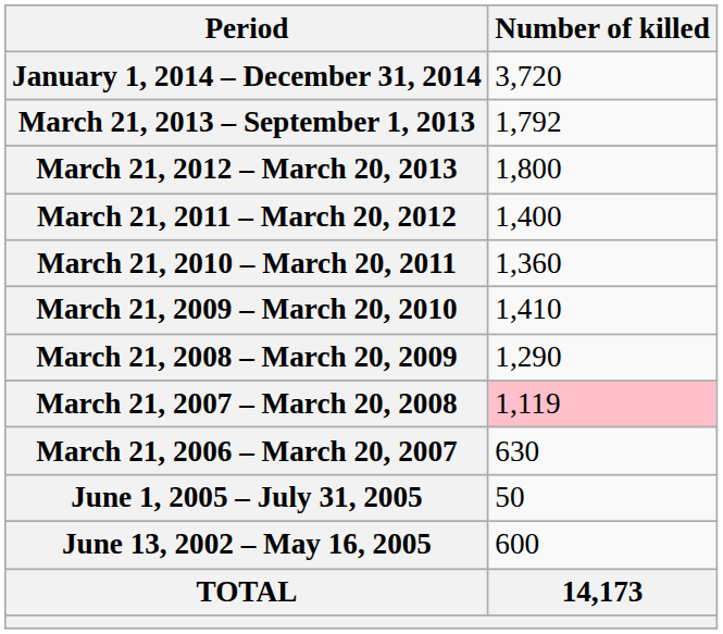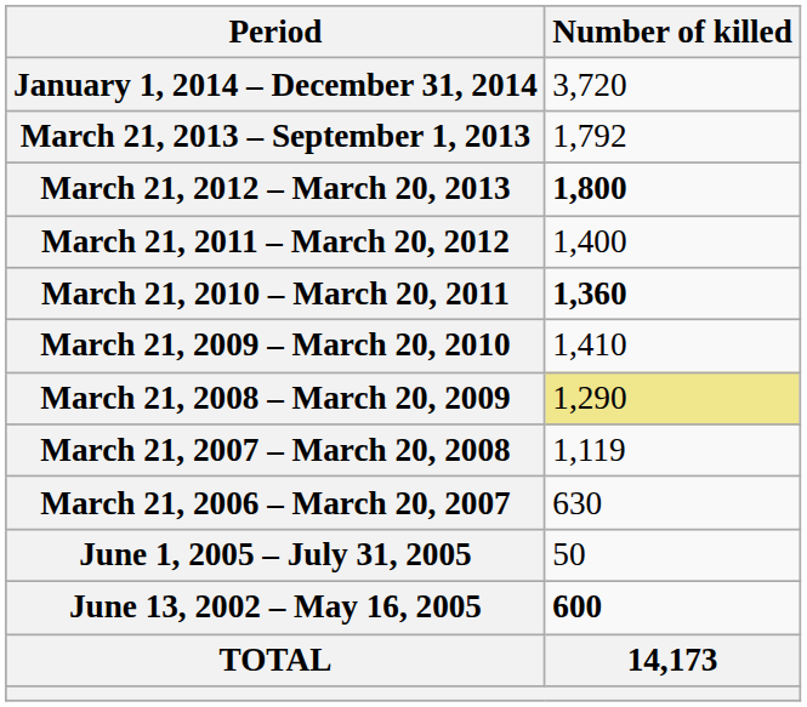March 21, 2012 – March 20, 2013 | Number of killed: normal -> bold
March 21, 2010 – March 20, 2011 | Number of killed: normal -> bold
March 21, 2008 – March 20, 2009 | Number of killed: no background -> khaki background
March 21, 2007 – March 20, 2008 | Number of killed: pink background -> no background
June 13, 2002 – May 16, 2005 | Number of killed: normal -> bold
